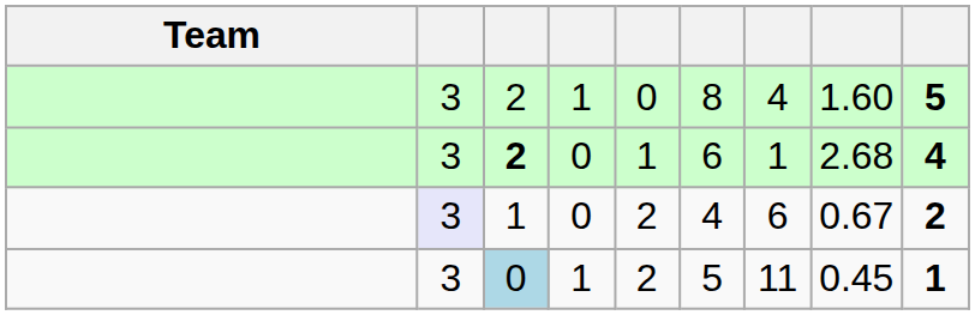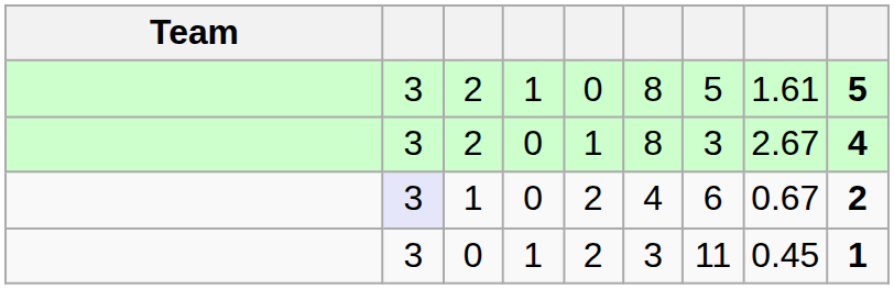row 2 | column 7: 4 -> 5
row 2 | column 8: 1.60 -> 1.61
row 3 | column 3: bold -> normal
row 3 | column 6: 6 -> 8
row 3 | column 7: 1 -> 3
row 3 | column 8: 2.68 -> 2.67
row 5 | column 3: lightblue background -> no background
row 5 | column 6: 5 -> 3
